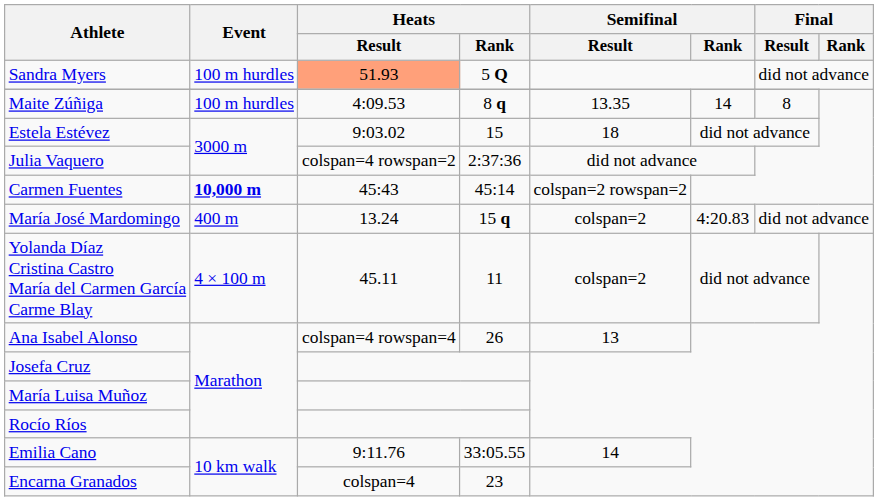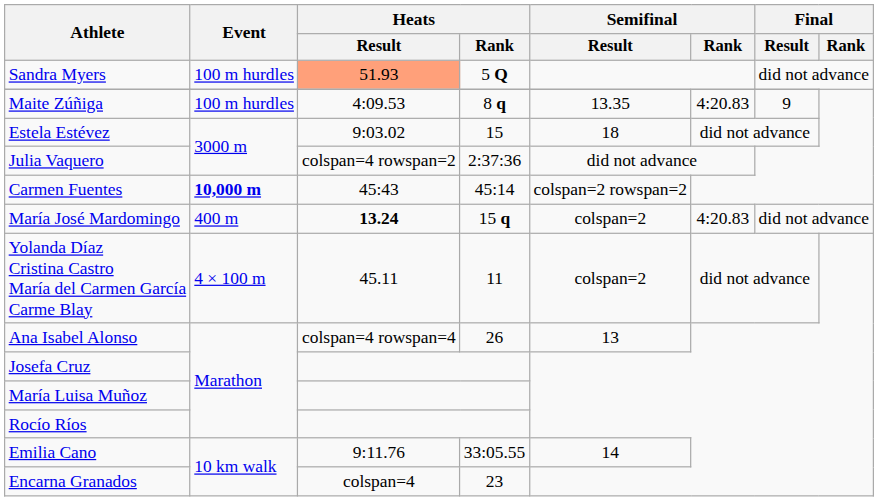Maite Zúñiga | Semifinal / Rank: 14 -> 4:20.83
Maite Zúñiga | Final / Result: 8 -> 9
María José Mardomingo | Heats / Result: normal -> bold
